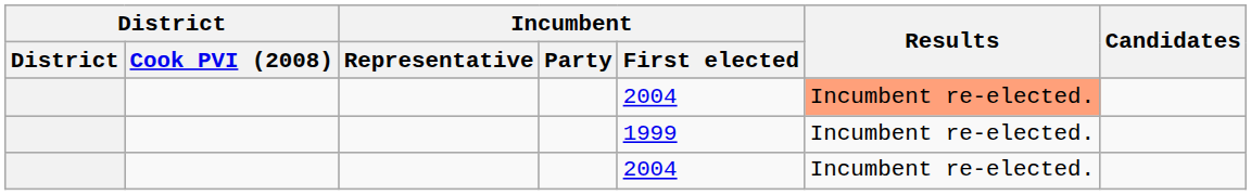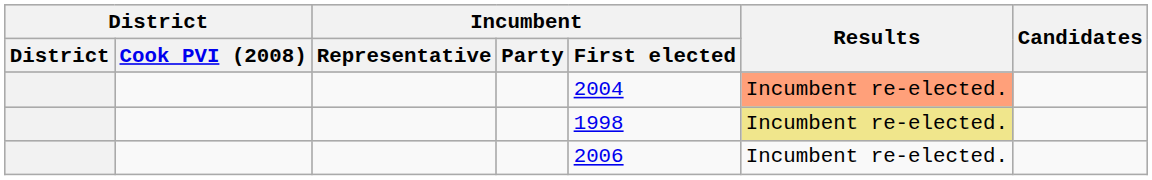row 4 | Incumbent / First elected: 1999 -> 1998
row 4 | Results: no background -> khaki background
row 5 | Incumbent / First elected: 2004 -> 2006
